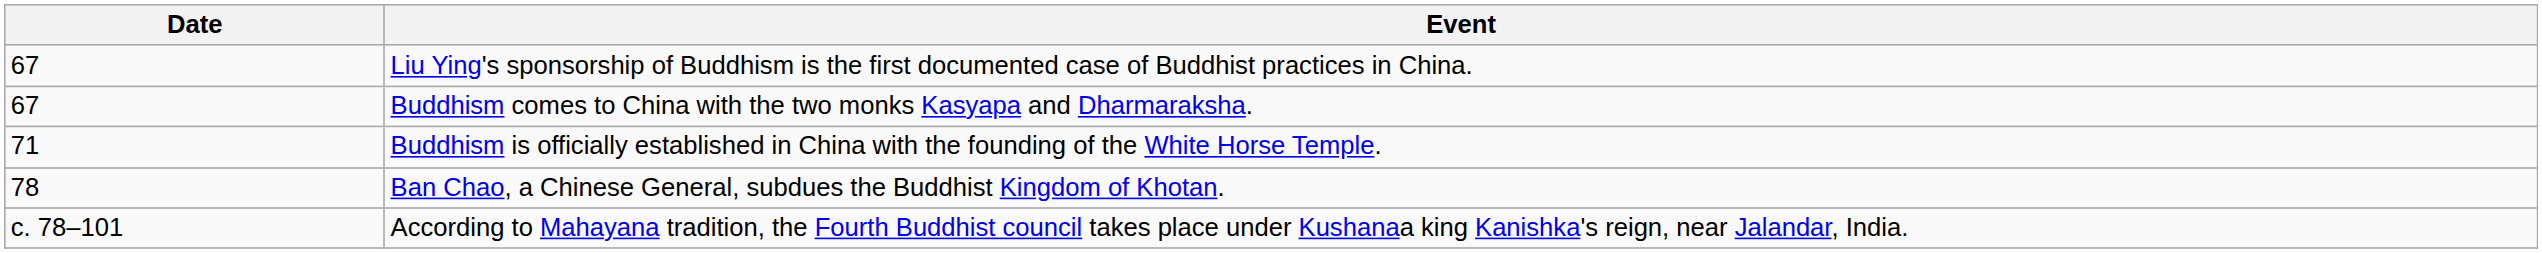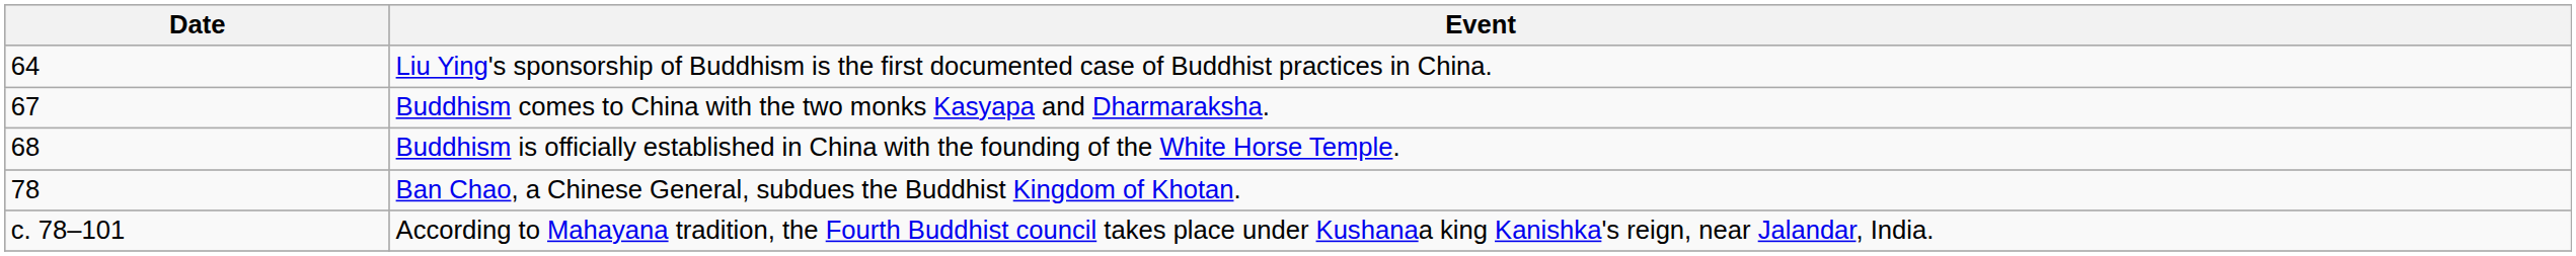row 2 | Date: 67 -> 64
row 4 | Date: 71 -> 68
